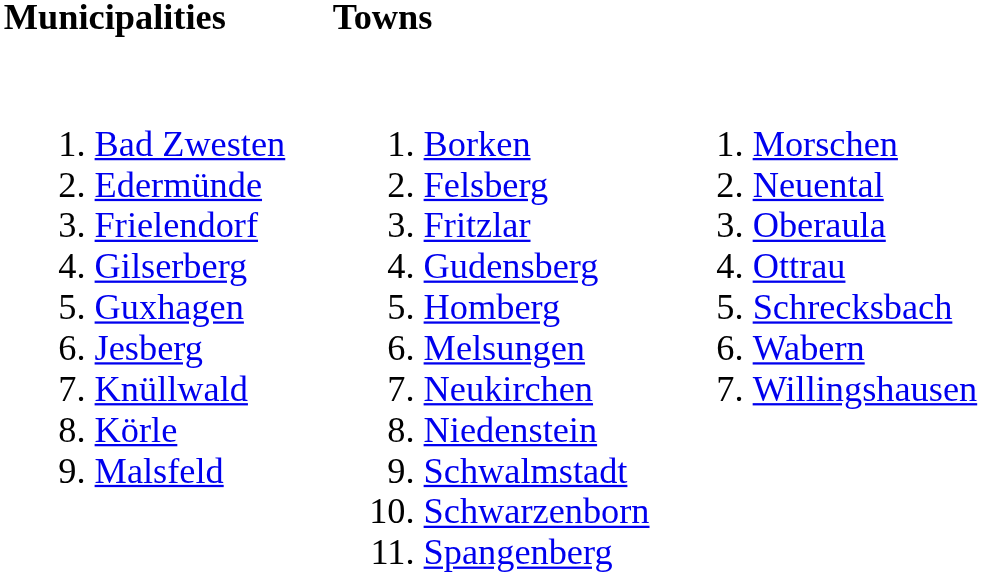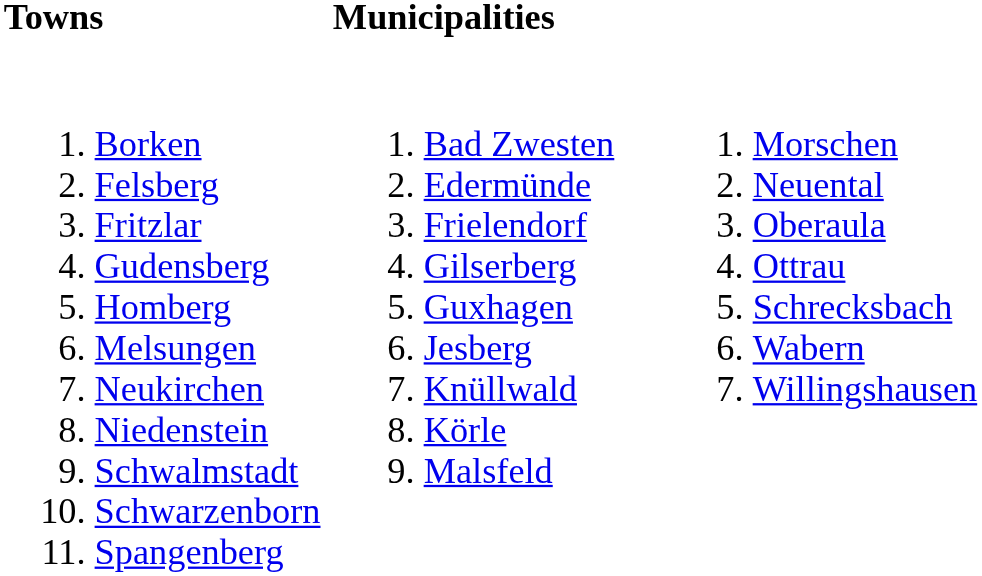columns swapped: Towns <-> Municipalities
